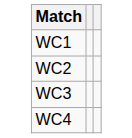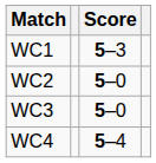+ column: Score | 5–3 | 5–0 | 5–0 | 5–4
